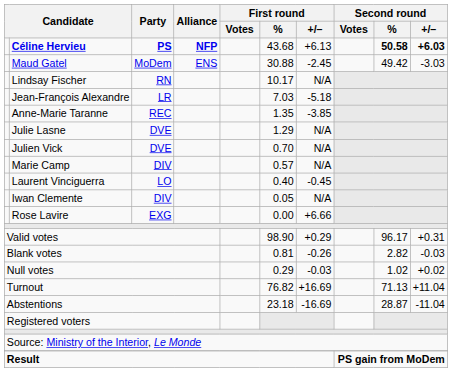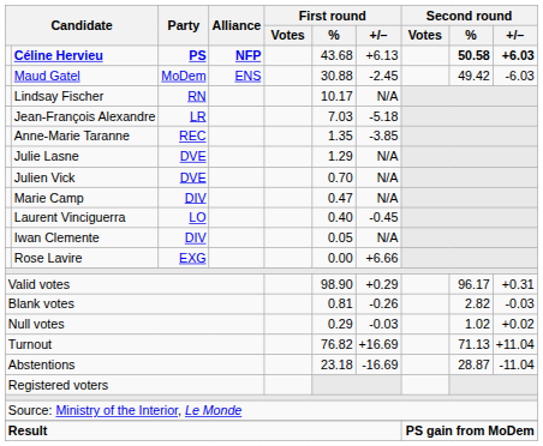Maud Gatel | Second round / +/–: -3.03 -> -6.03
Marie Camp | First round / %: 0.57 -> 0.47
